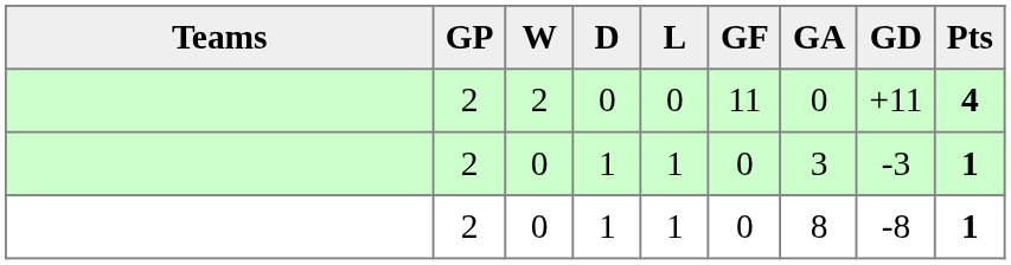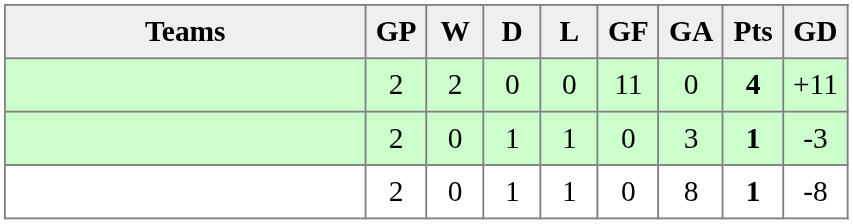columns swapped: GD <-> Pts
